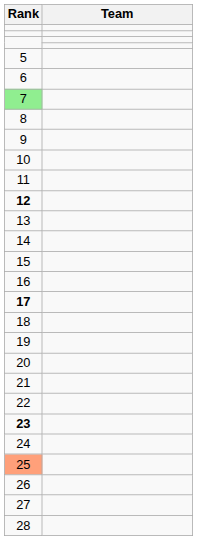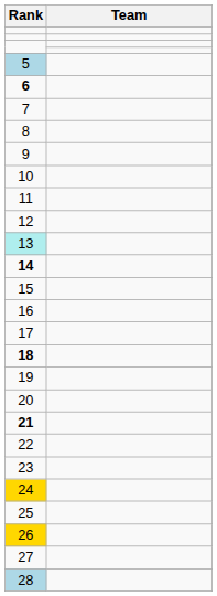row 6 | Rank: no background -> lightblue background
row 7 | Rank: normal -> bold
row 8 | Rank: lightgreen background -> no background
row 13 | Rank: bold -> normal
row 14 | Rank: no background -> paleturquoise background
row 15 | Rank: normal -> bold
row 18 | Rank: bold -> normal
row 19 | Rank: normal -> bold
row 22 | Rank: normal -> bold
row 24 | Rank: bold -> normal
row 25 | Rank: no background -> gold background
row 26 | Rank: lightsalmon background -> no background
row 27 | Rank: no background -> gold background
row 29 | Rank: no background -> lightblue background
